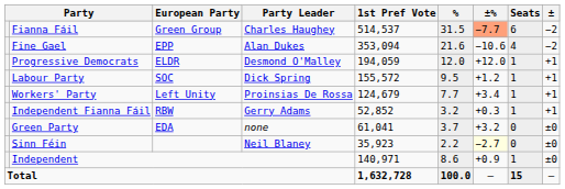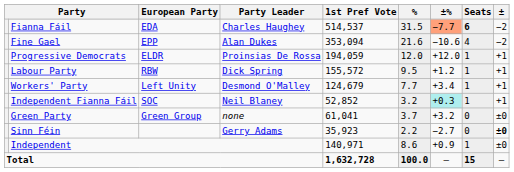Fianna Fáil | European Party: Green Group -> EDA
Fianna Fáil | Seats: normal -> bold
Progressive Democrats | Party Leader: Desmond O'Malley -> Proinsias De Rossa
Labour Party | European Party: SOC -> RBW
Workers' Party | Party Leader: Proinsias De Rossa -> Desmond O'Malley
Independent Fianna Fáil | European Party: RBW -> SOC
Independent Fianna Fáil | Party Leader: Gerry Adams -> Neil Blaney
Independent Fianna Fáil | ±%: no background -> paleturquoise background
Green Party | European Party: EDA -> Green Group
Sinn Féin | Party Leader: Neil Blaney -> Gerry Adams
Sinn Féin | ±%: lightyellow background -> no background
Sinn Féin | ±: normal -> bold
